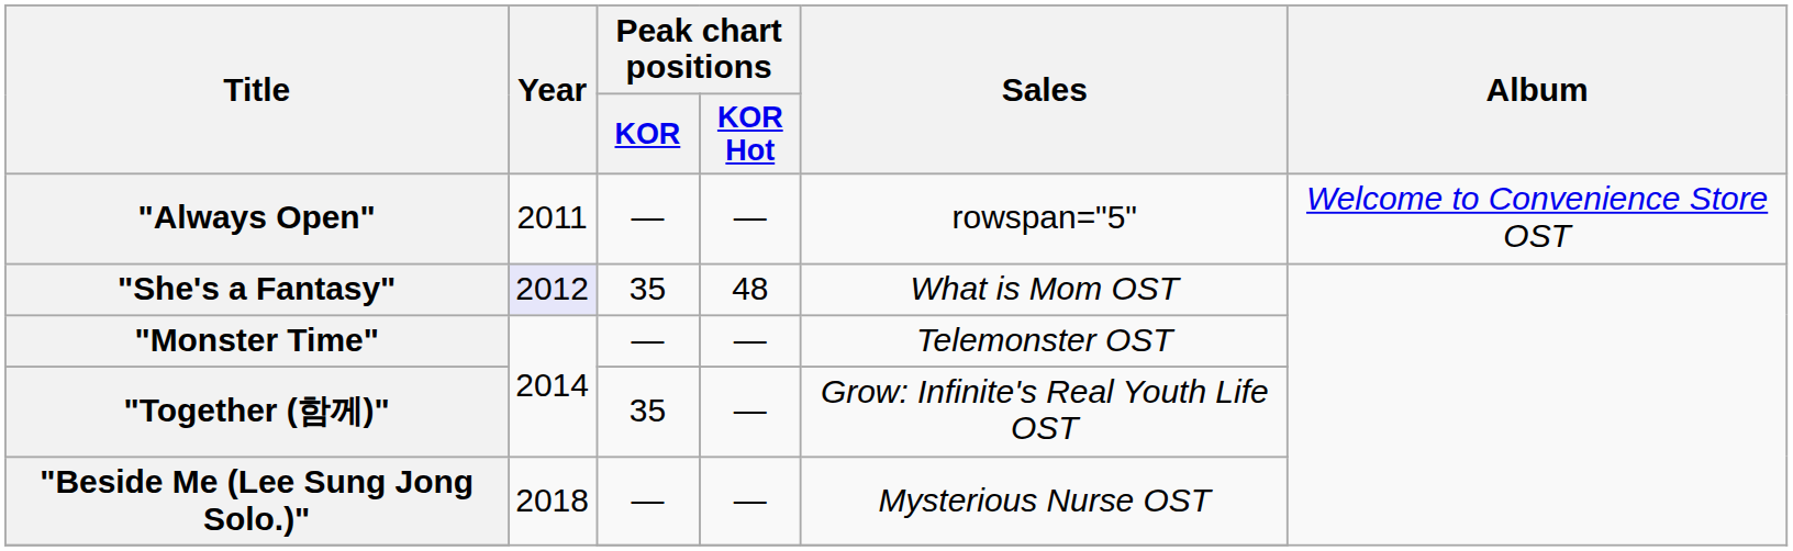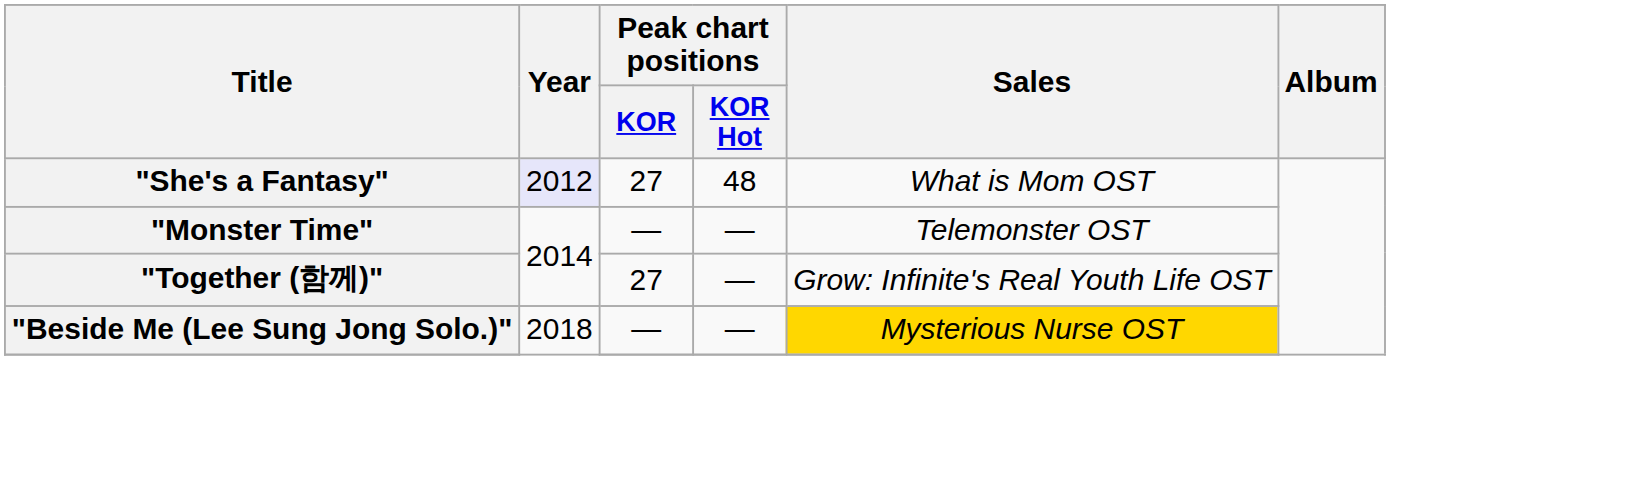- row: "Always Open" | 2011 | — | — | rowspan="5" | Welcome to Convenience Store OST
"She's a Fantasy" | Peak chart positions / KOR: 35 -> 27
"Together (함께)" | Peak chart positions / KOR: 35 -> 27
"Beside Me (Lee Sung Jong Solo.)" | Sales: no background -> gold background
